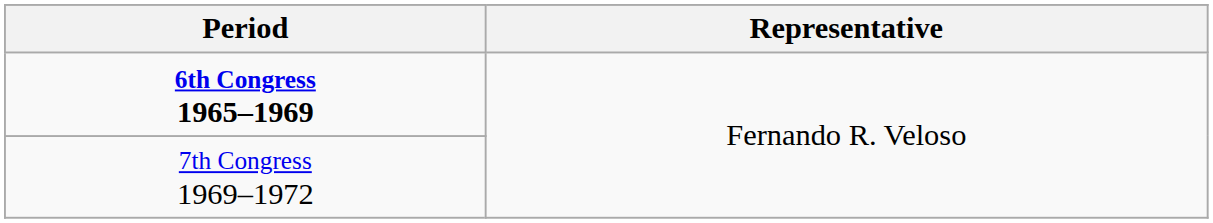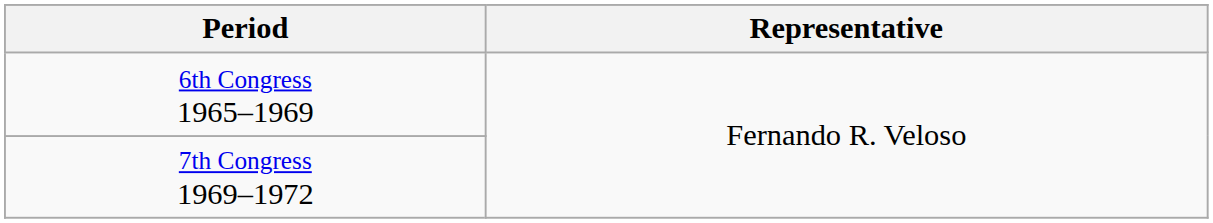6th Congress 1965–1969 | Period: bold -> normal
